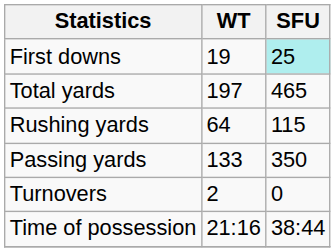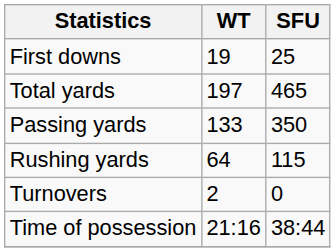First downs | SFU: paleturquoise background -> no background
rows swapped: Rushing yards <-> Passing yards
